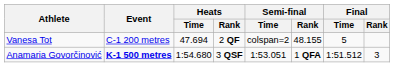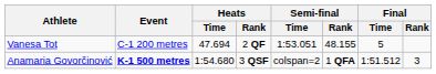Vanesa Tot | Semi-final / Time: colspan=2 -> 1:53.051
Anamaria Govorčinović | Semi-final / Time: 1:53.051 -> colspan=2
